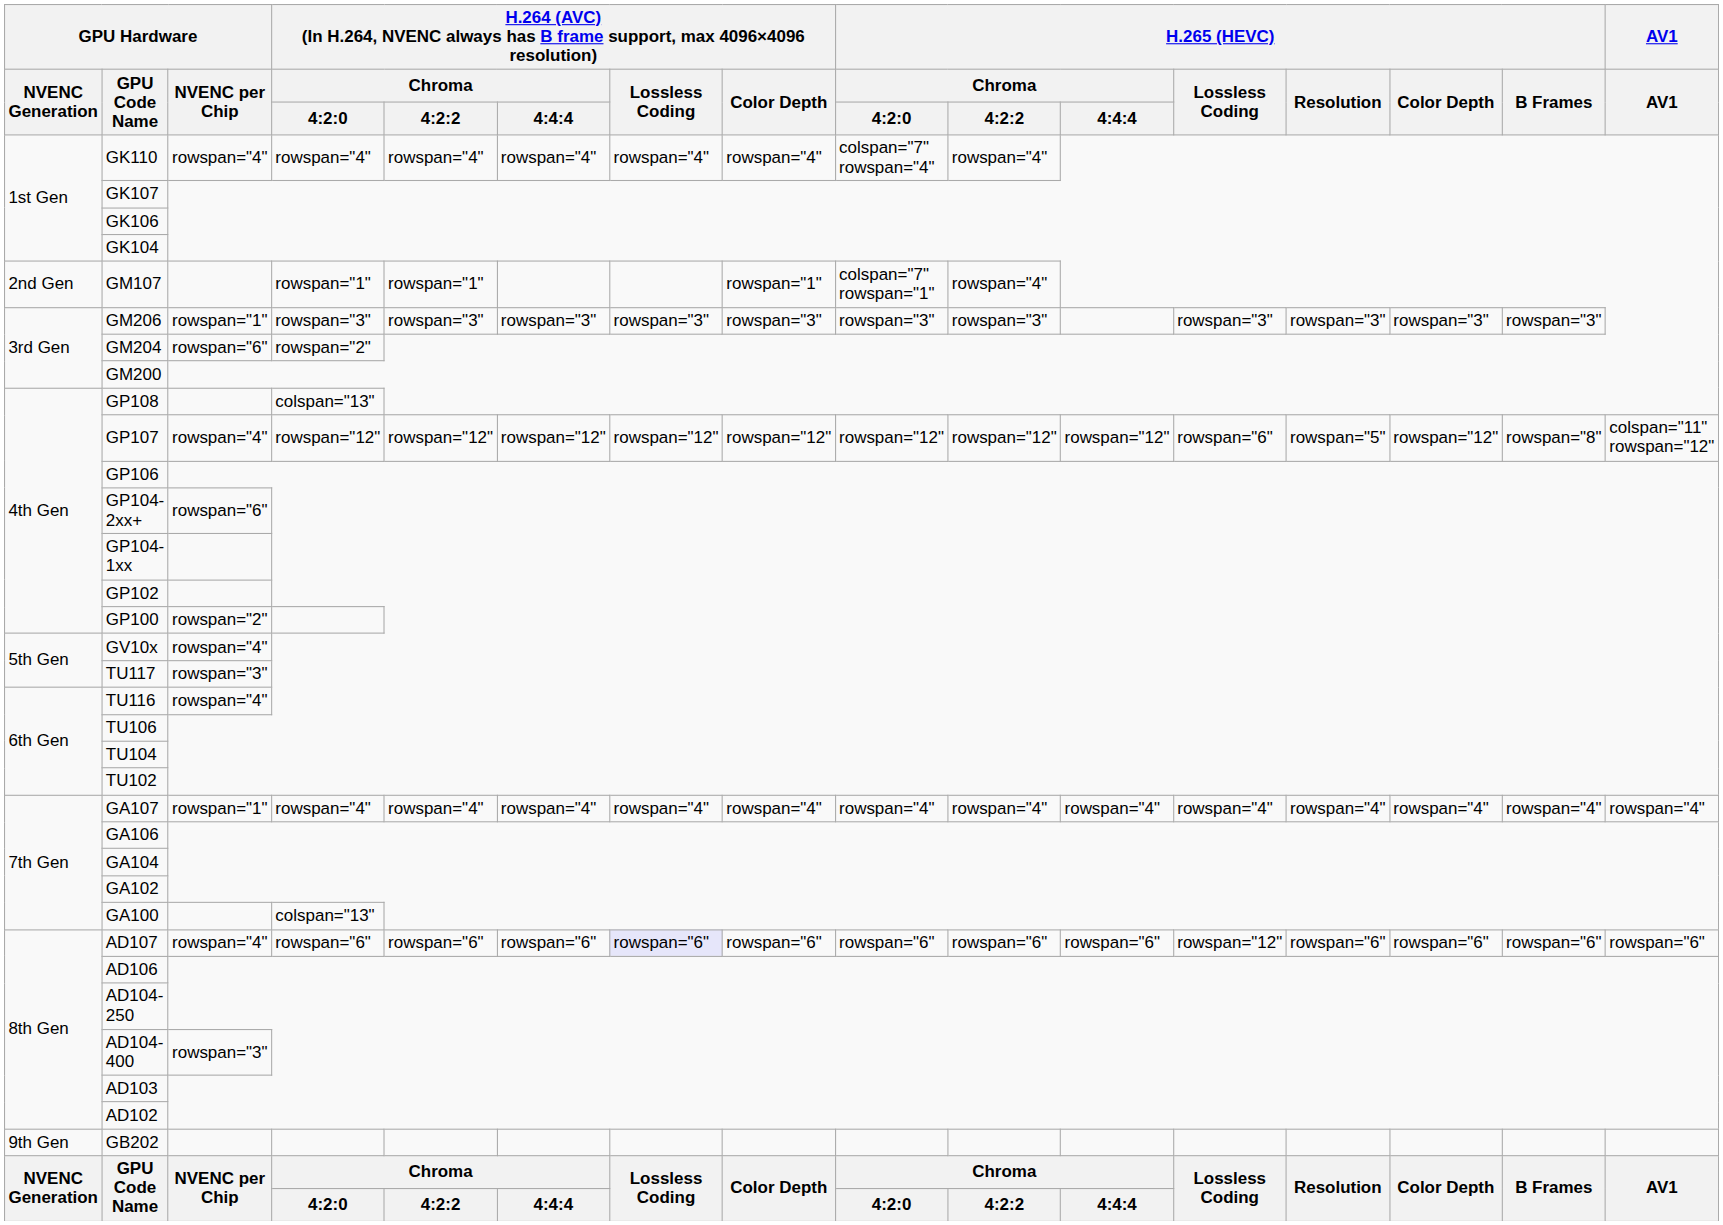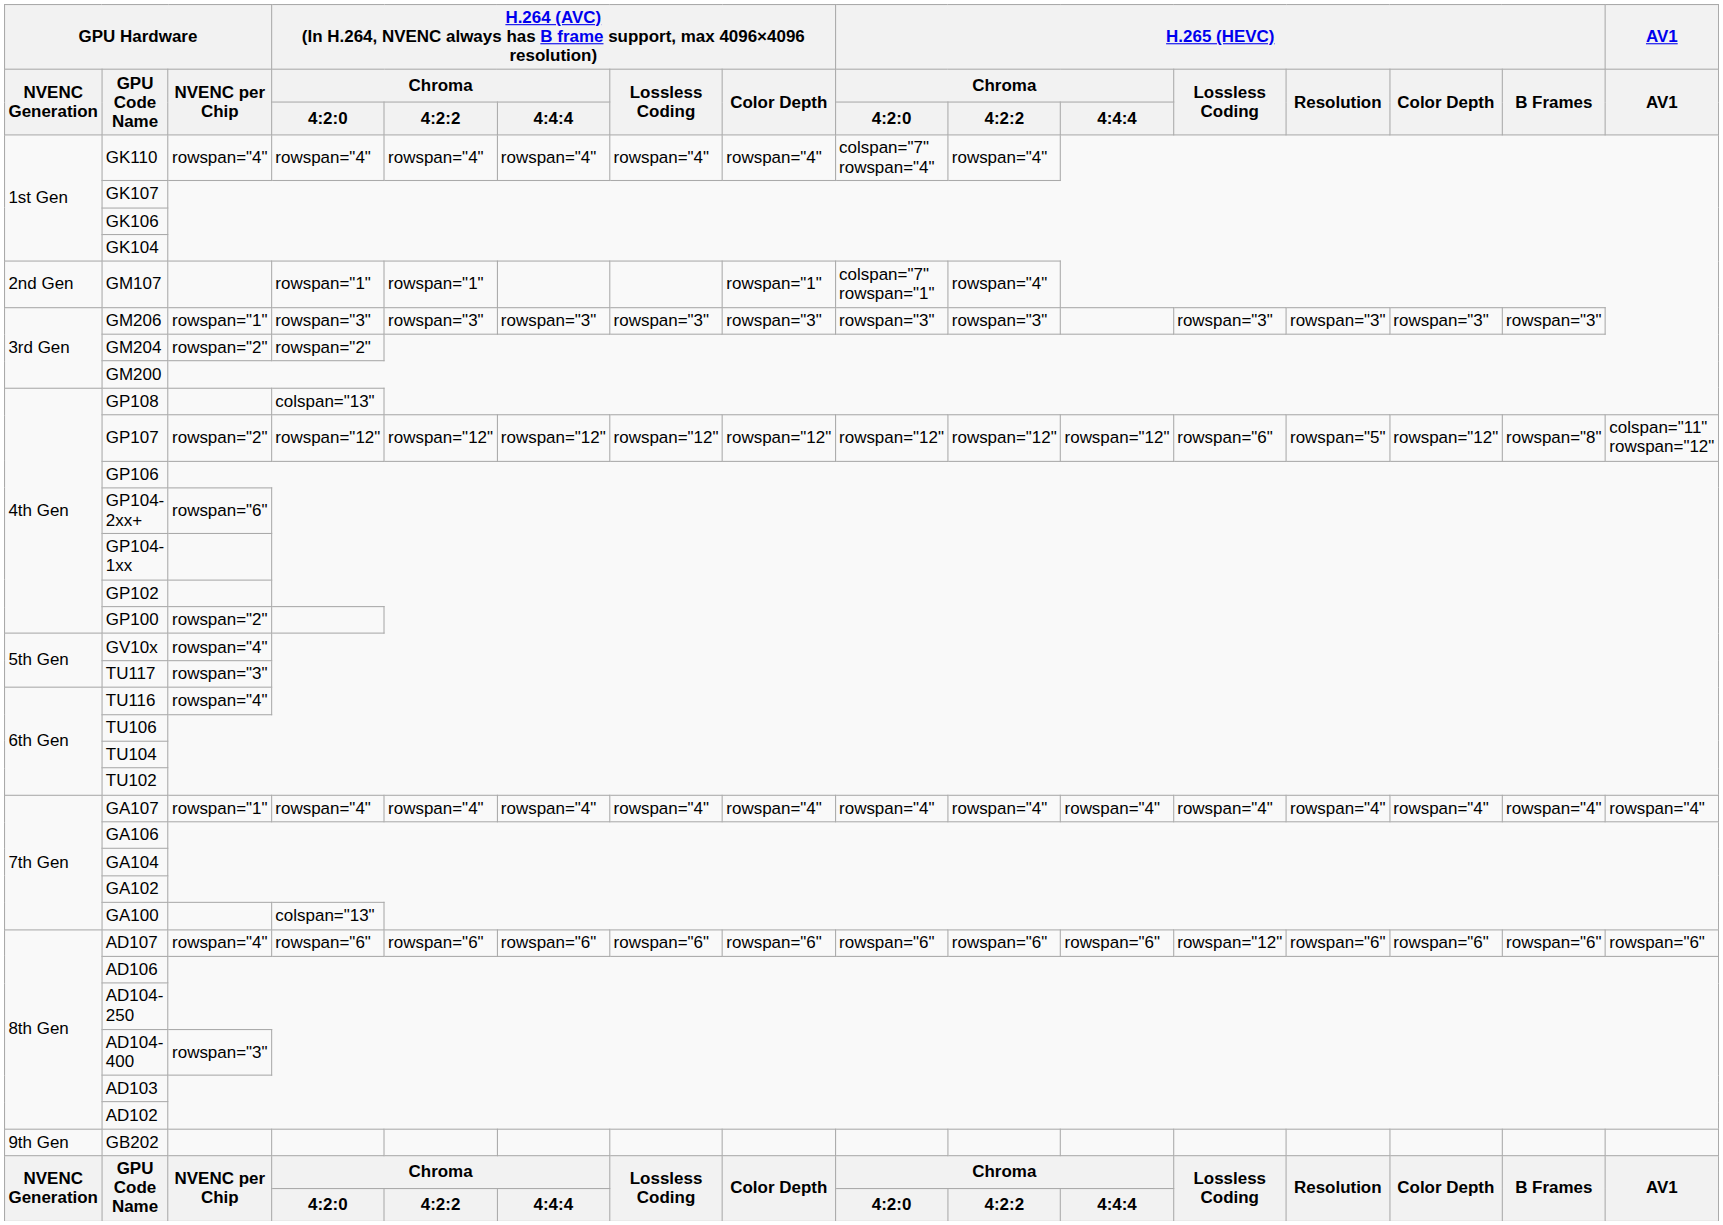GM204 | GPU Hardware / NVENC per Chip: rowspan="6" -> rowspan="2"
GP107 | GPU Hardware / NVENC per Chip: rowspan="4" -> rowspan="2"
AD107 | column 7: lavender background -> no background
